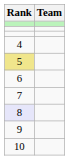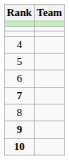row 6 | Rank: khaki background -> no background
row 8 | Rank: normal -> bold
row 9 | Rank: lavender background -> no background
row 10 | Rank: normal -> bold
row 11 | Rank: normal -> bold
